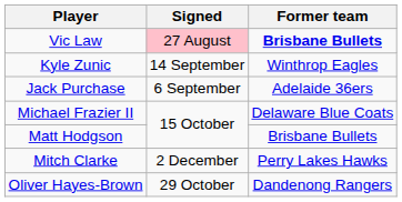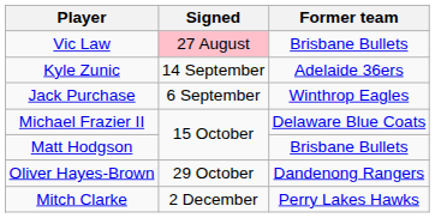Vic Law | Former team: bold -> normal
Kyle Zunic | Former team: Winthrop Eagles -> Adelaide 36ers
Jack Purchase | Former team: Adelaide 36ers -> Winthrop Eagles
rows swapped: Oliver Hayes-Brown <-> Mitch Clarke
